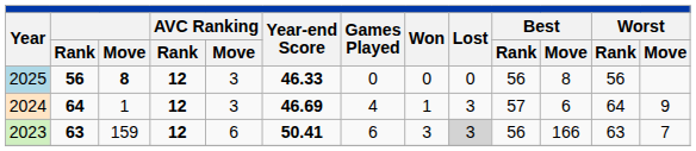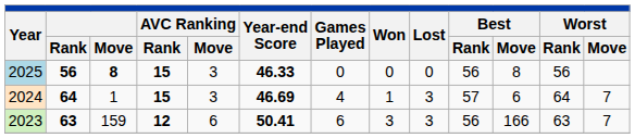2025 | AVC Ranking / Rank: 12 -> 15
2024 | AVC Ranking / Rank: 12 -> 15
2024 | Worst / Move: 9 -> 7
2023 | Lost: lightgrey background -> no background
